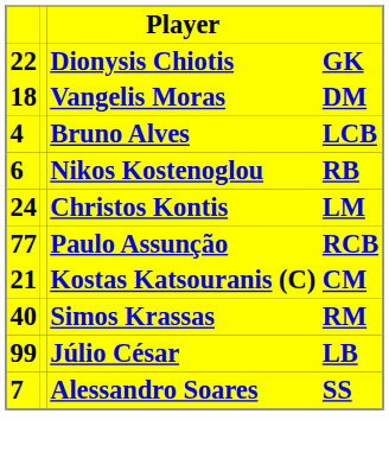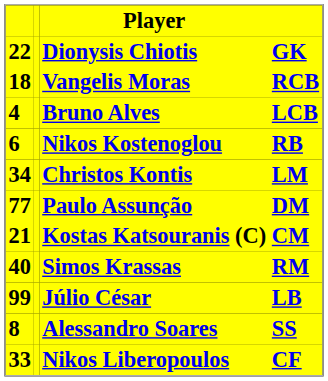Vangelis Moras | column 3: DM -> RCB
Christos Kontis | column 1: 24 -> 34
Paulo Assunção | column 3: RCB -> DM
Alessandro Soares | column 1: 7 -> 8
+ row: 33 | Nikos Liberopoulos | CF
